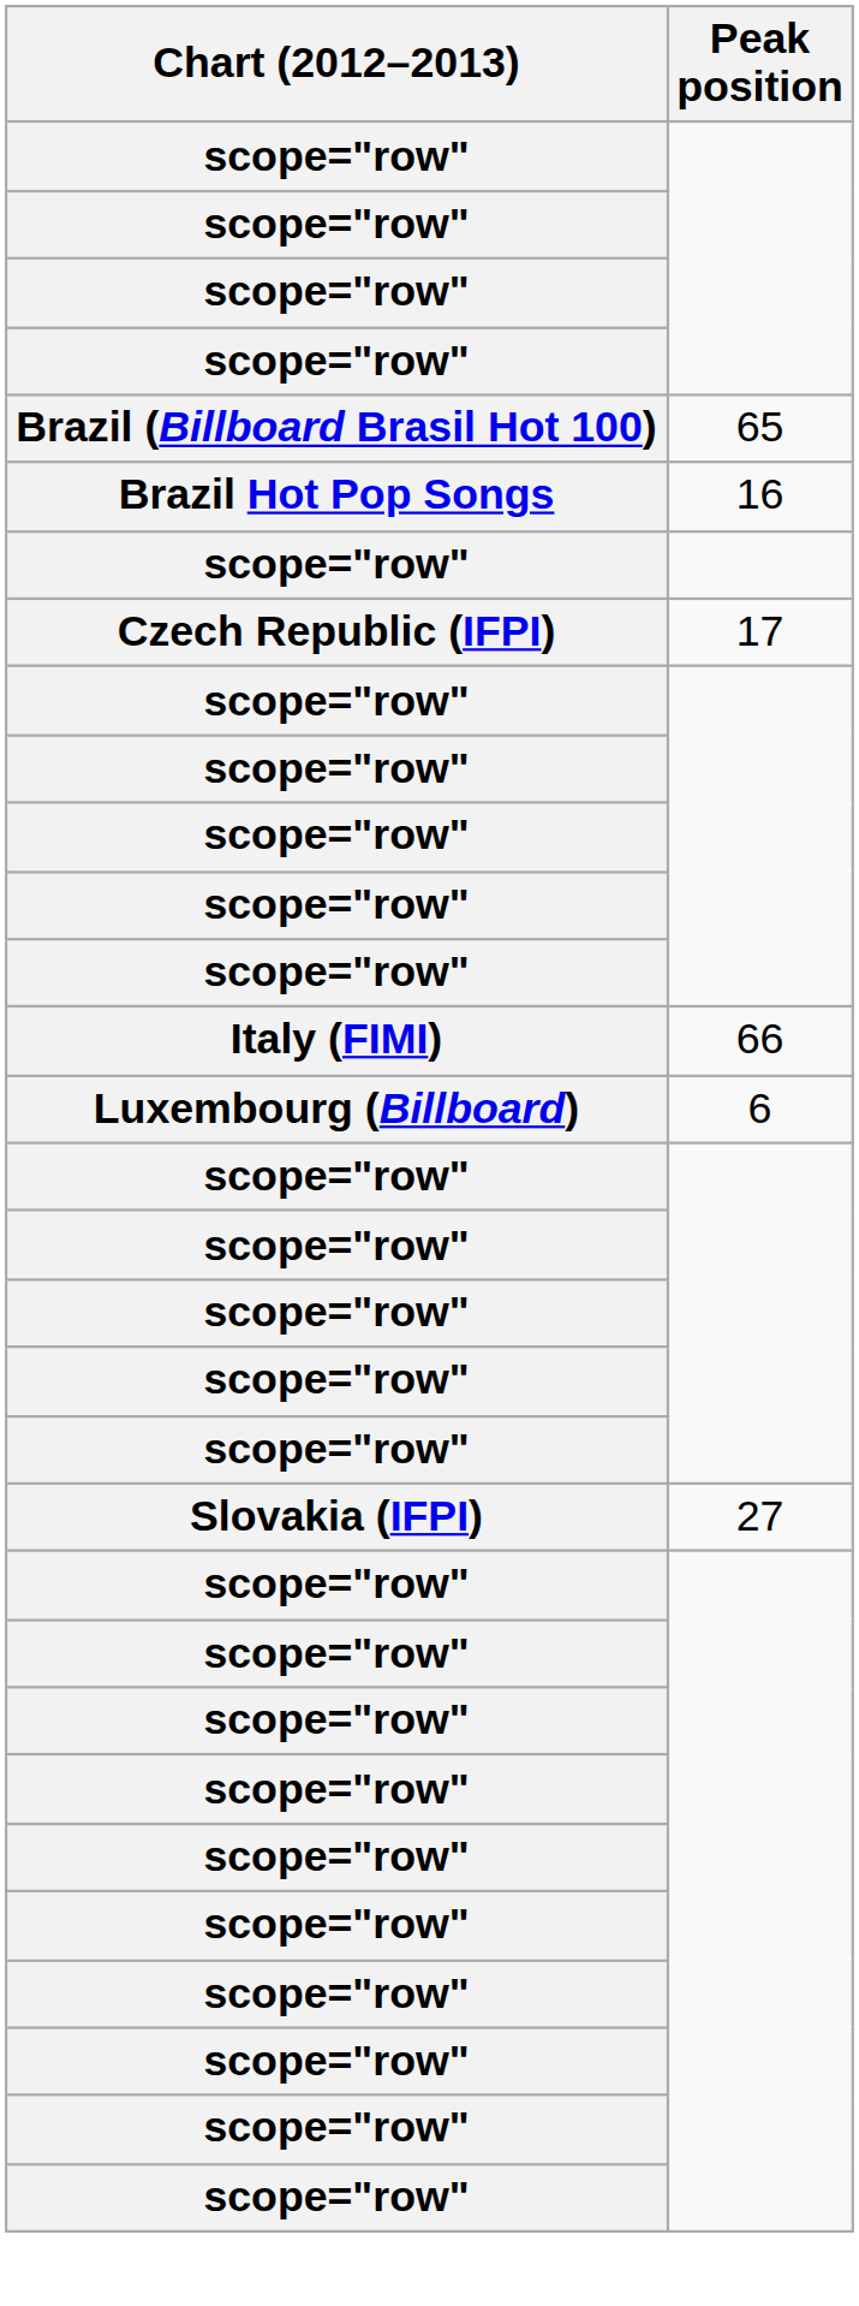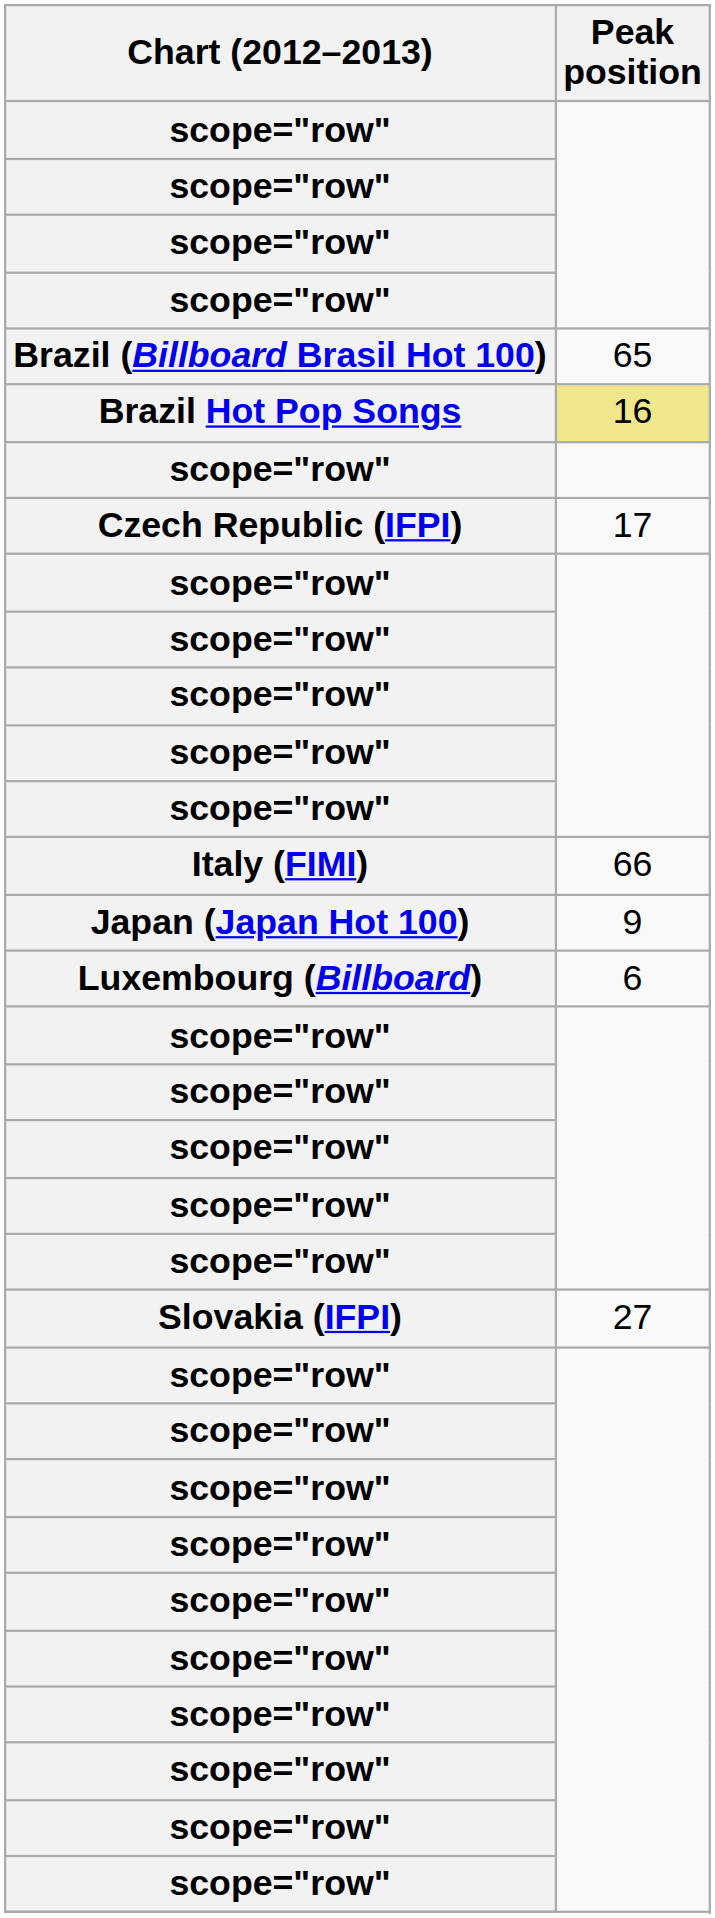Brazil Hot Pop Songs | Peak position: no background -> khaki background
+ row: Japan (Japan Hot 100) | 9
